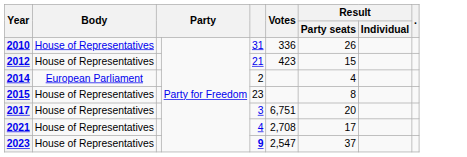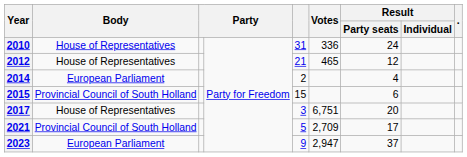2010 | Result / Party seats: 26 -> 24
2012 | Votes: 423 -> 465
2012 | Result / Party seats: 15 -> 12
2015 | Body: House of Representatives -> Provincial Council of South Holland
2015 | column 5: 23 -> 15
2015 | Result / Party seats: 8 -> 6
2021 | Body: House of Representatives -> Provincial Council of South Holland
2021 | column 5: 4 -> 5
2021 | Votes: 2,708 -> 2,709
2023 | Body: House of Representatives -> European Parliament
2023 | column 5: bold -> normal
2023 | Votes: 2,547 -> 2,947
